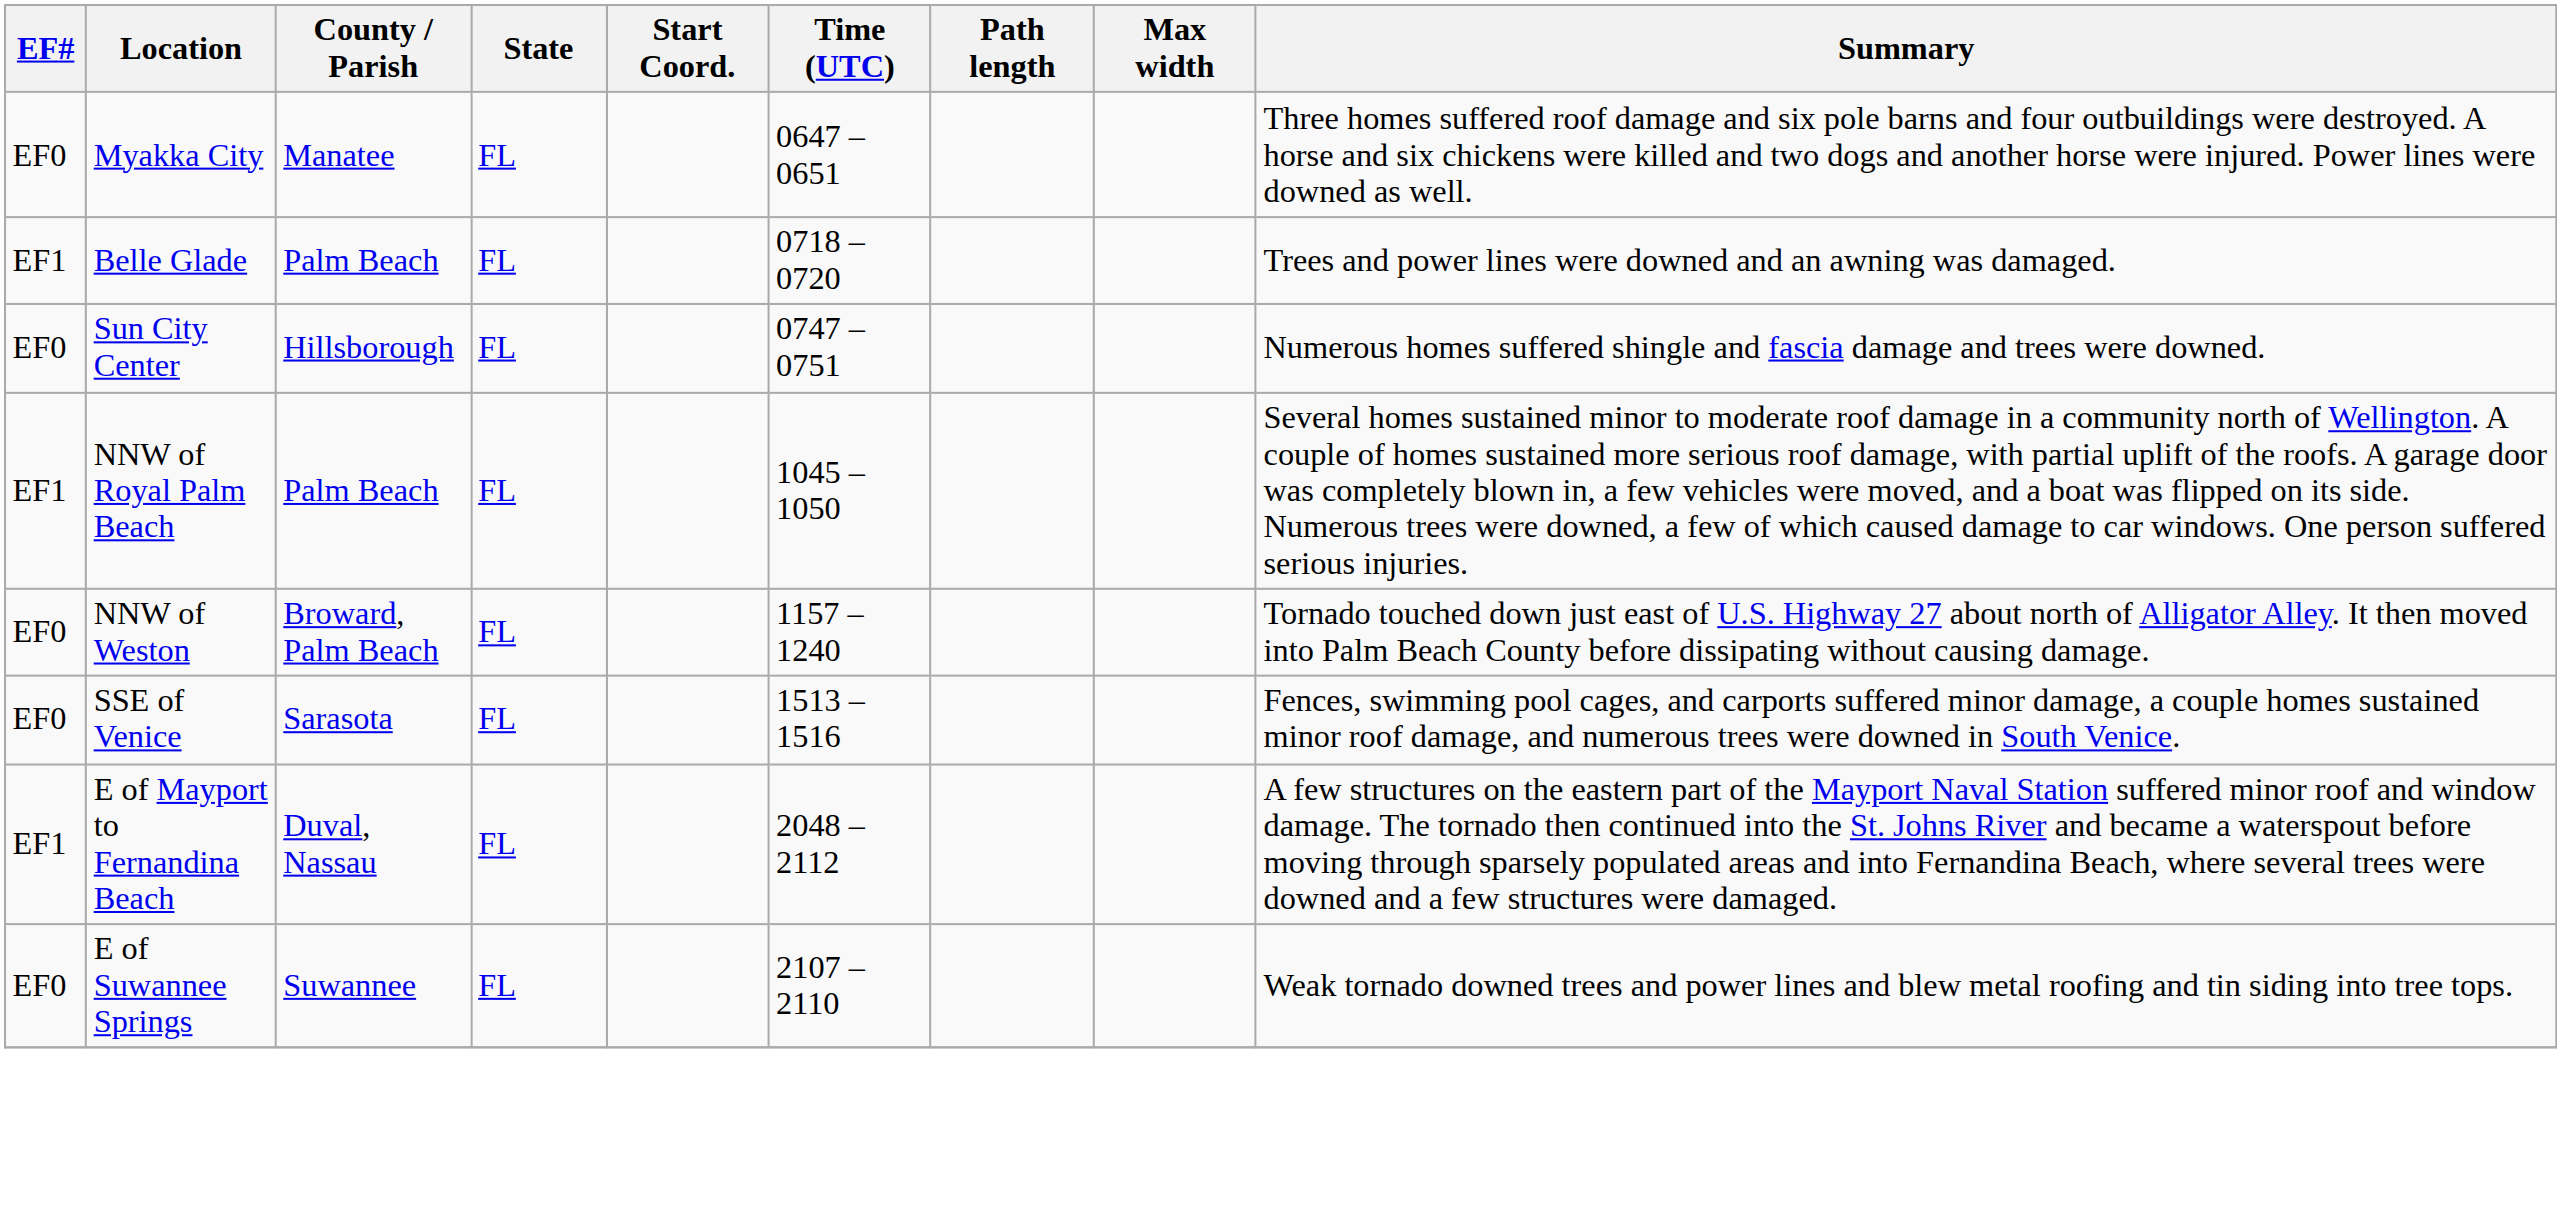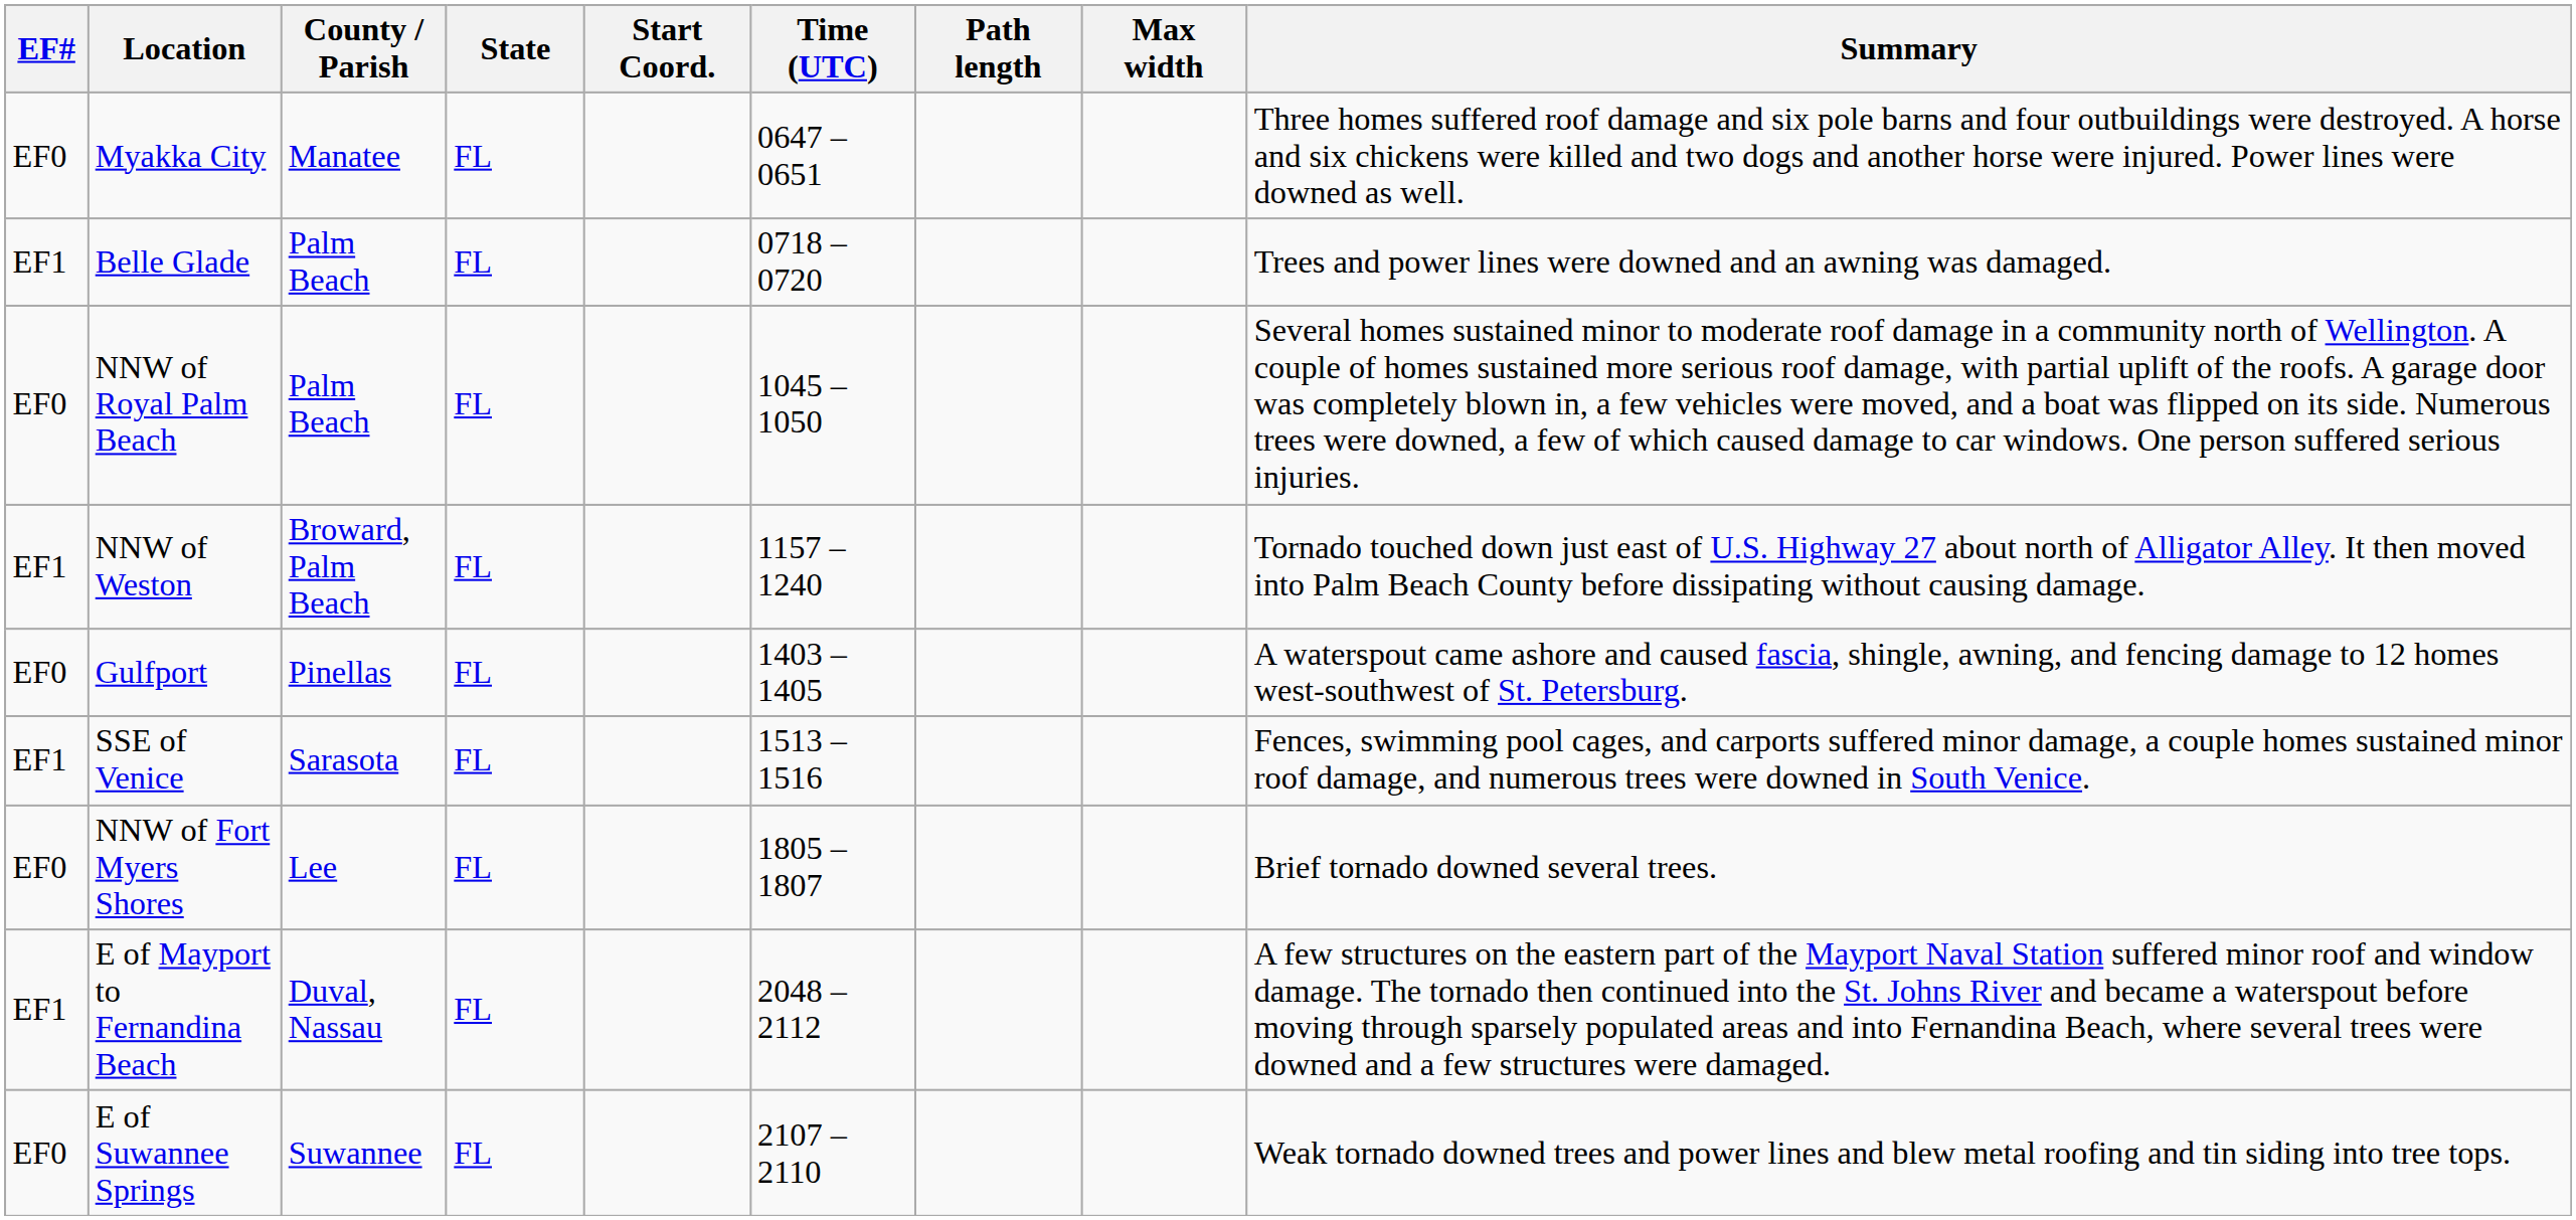- row: EF0 | Sun City Center | Hillsborough | FL | 0747 – 0751 | Numerous homes suffered shingle and fascia damage and trees were downed.
NNW of Royal Palm Beach | EF#: EF1 -> EF0
NNW of Weston | EF#: EF0 -> EF1
+ row: EF0 | Gulfport | Pinellas | FL | 1403 – 1405 | A waterspout came ashore and caused fascia, shingle, awning, and fencing damage to 12 homes west-southwest of St. Petersburg.
SSE of Venice | EF#: EF0 -> EF1
+ row: EF0 | NNW of Fort Myers Shores | Lee | FL | 1805 – 1807 | Brief tornado downed several trees.
